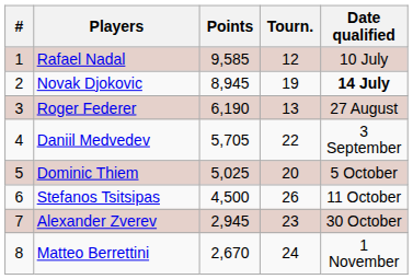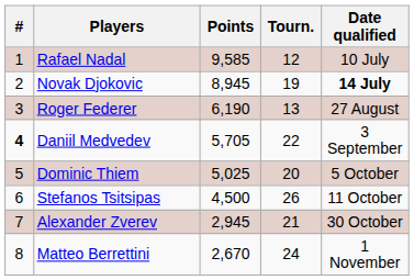Daniil Medvedev | #: normal -> bold
Alexander Zverev | Tourn.: 23 -> 21
